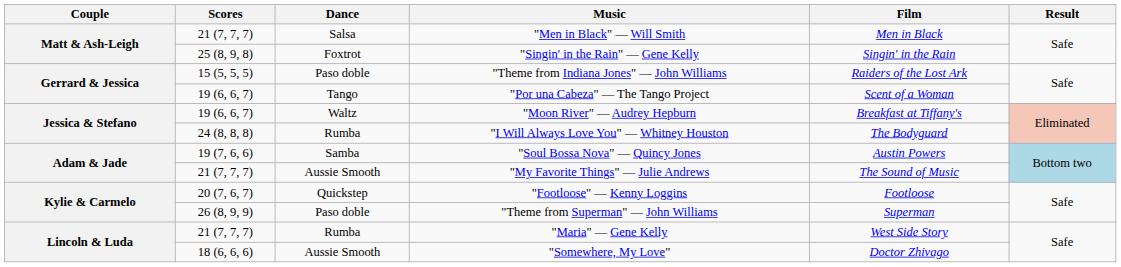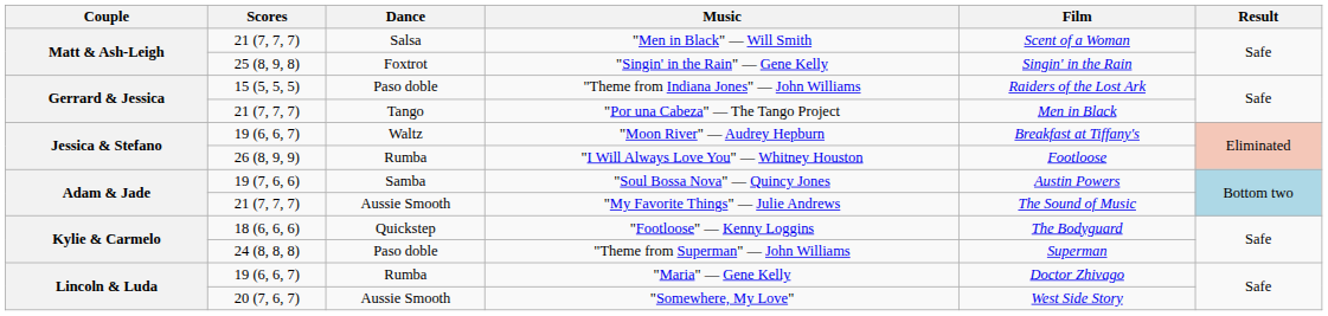"Men in Black" — Will Smith | Film: Men in Black -> Scent of a Woman
"Por una Cabeza" — The Tango Project | Scores: 19 (6, 6, 7) -> 21 (7, 7, 7)
"Por una Cabeza" — The Tango Project | Film: Scent of a Woman -> Men in Black
"I Will Always Love You" — Whitney Houston | Scores: 24 (8, 8, 8) -> 26 (8, 9, 9)
"I Will Always Love You" — Whitney Houston | Film: The Bodyguard -> Footloose
"Footloose" — Kenny Loggins | Scores: 20 (7, 6, 7) -> 18 (6, 6, 6)
"Footloose" — Kenny Loggins | Film: Footloose -> The Bodyguard
"Theme from Superman" — John Williams | Scores: 26 (8, 9, 9) -> 24 (8, 8, 8)
"Maria" — Gene Kelly | Scores: 21 (7, 7, 7) -> 19 (6, 6, 7)
"Maria" — Gene Kelly | Film: West Side Story -> Doctor Zhivago
"Somewhere, My Love" | Scores: 18 (6, 6, 6) -> 20 (7, 6, 7)
"Somewhere, My Love" | Film: Doctor Zhivago -> West Side Story
